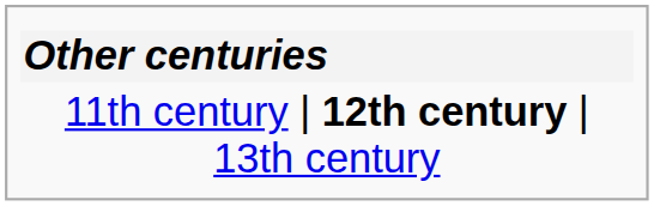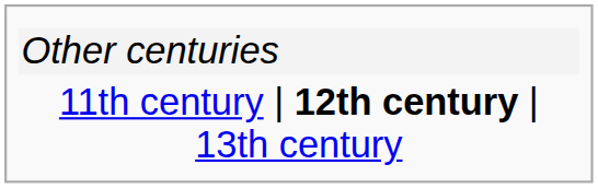row 1 | column 1: bold -> normal
